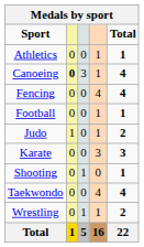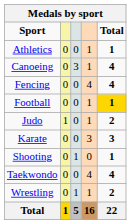Canoeing | column 2: bold -> normal
Football | Total: no background -> gold background
